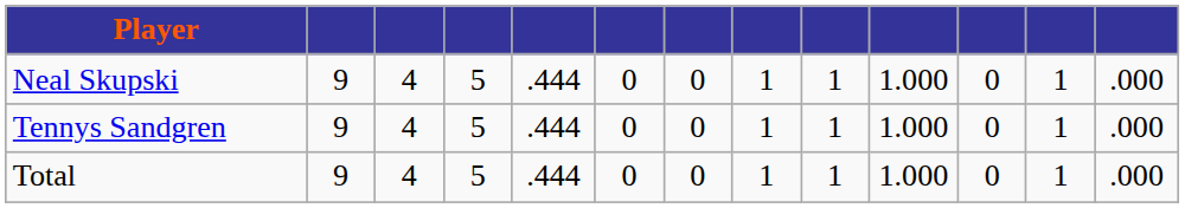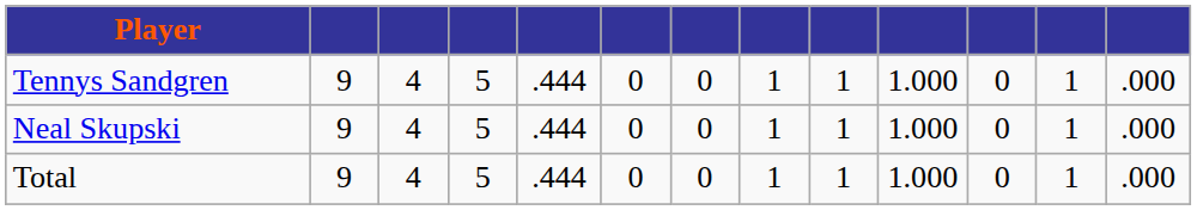rows swapped: Tennys Sandgren <-> Neal Skupski
